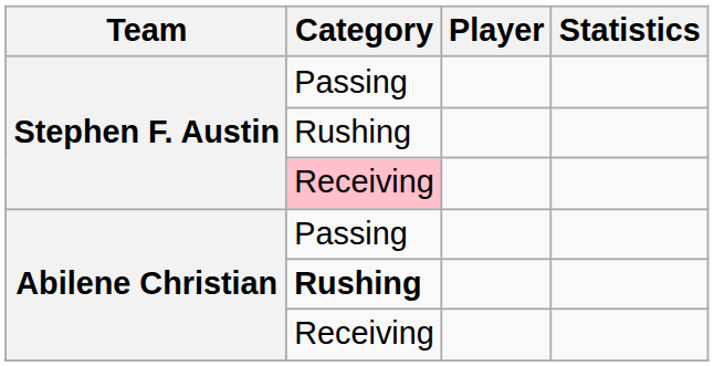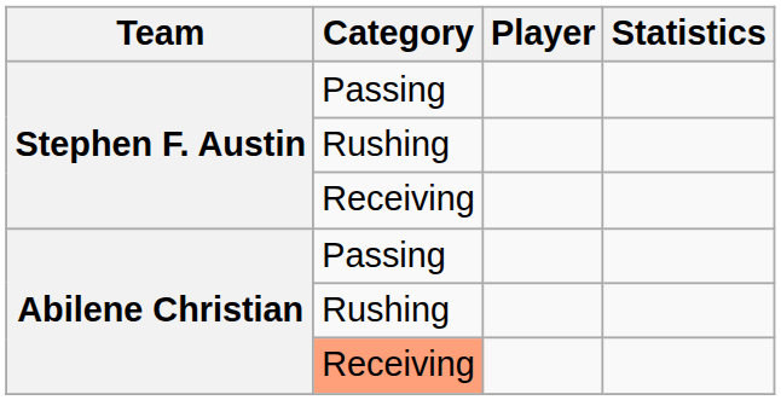Stephen F. Austin / Receiving | Category: pink background -> no background
Abilene Christian / Rushing | Category: bold -> normal
Abilene Christian / Receiving | Category: no background -> lightsalmon background
